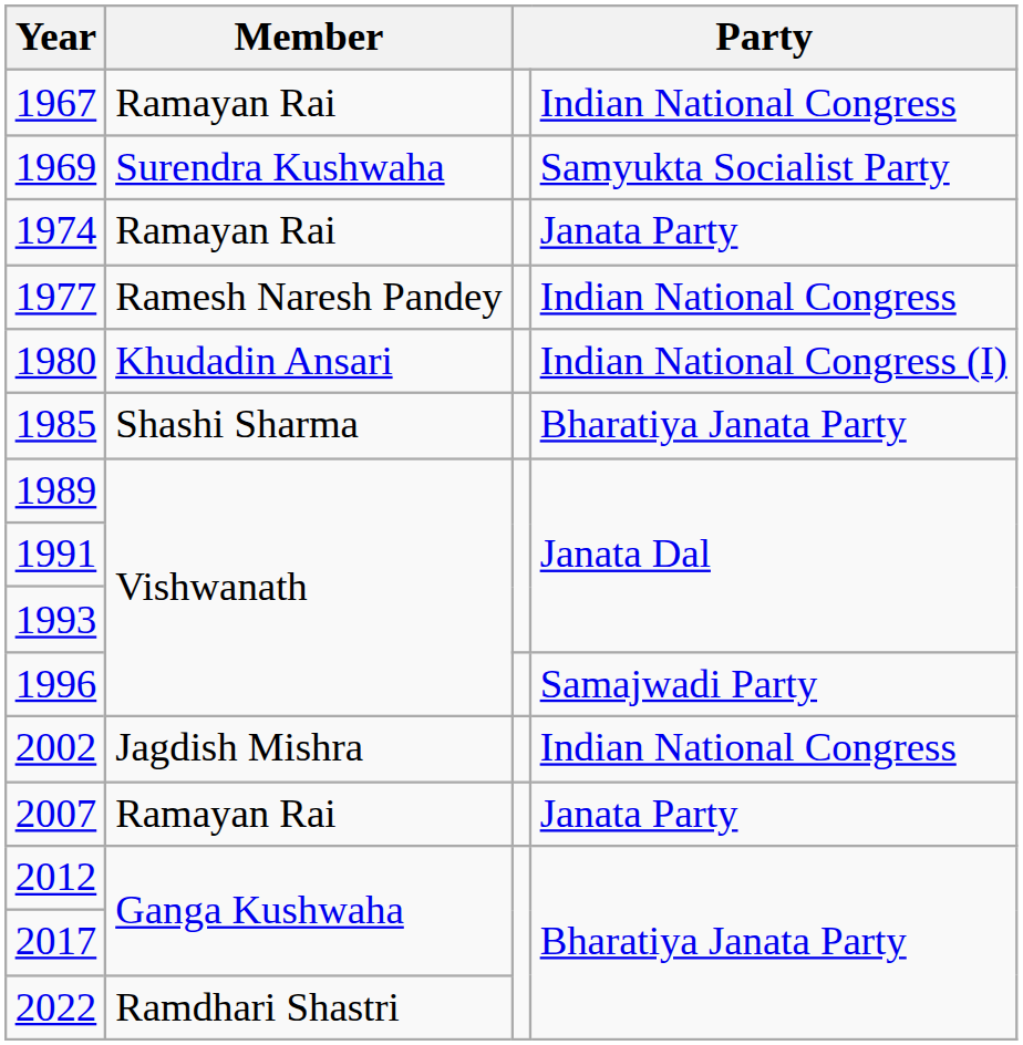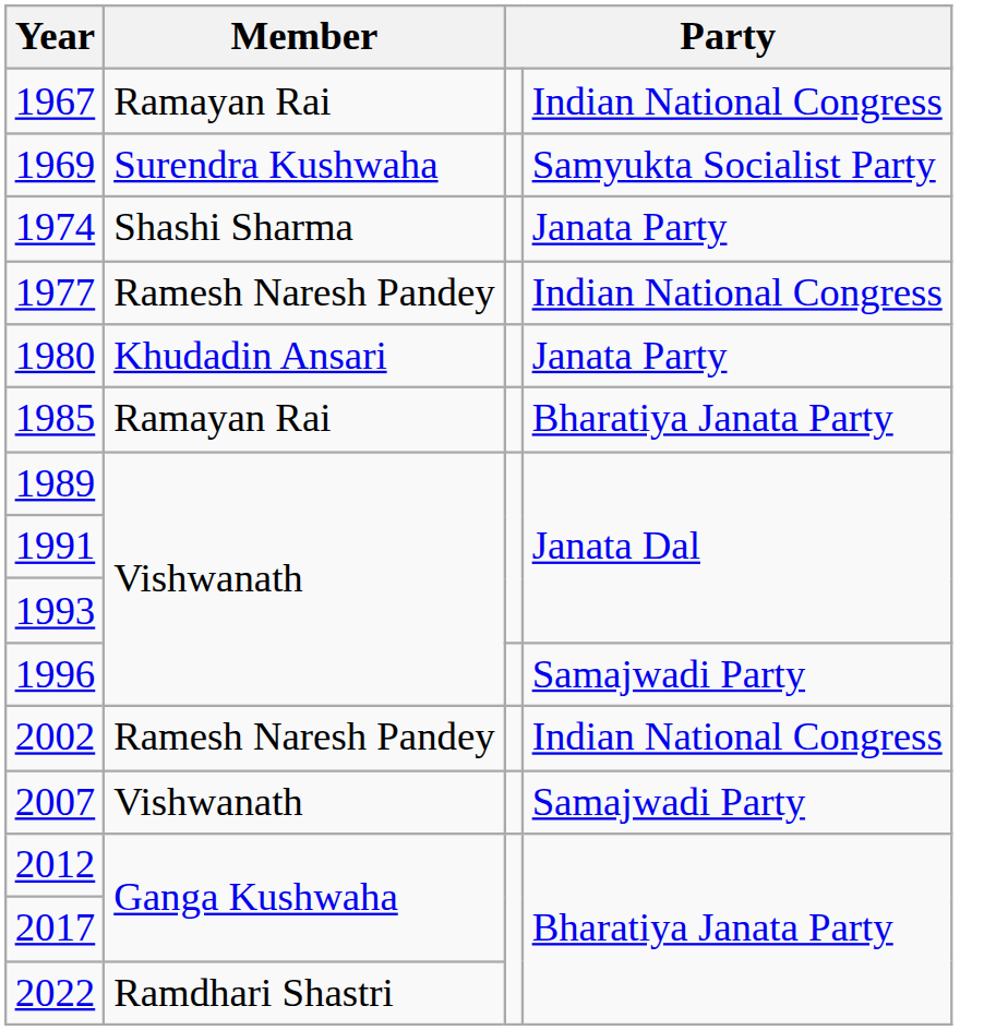1974 | Member: Ramayan Rai -> Shashi Sharma
1980 | column 4: Indian National Congress (I) -> Janata Party
1985 | Member: Shashi Sharma -> Ramayan Rai
2002 | Member: Jagdish Mishra -> Ramesh Naresh Pandey
2007 | Member: Ramayan Rai -> Vishwanath
2007 | column 4: Janata Party -> Samajwadi Party
